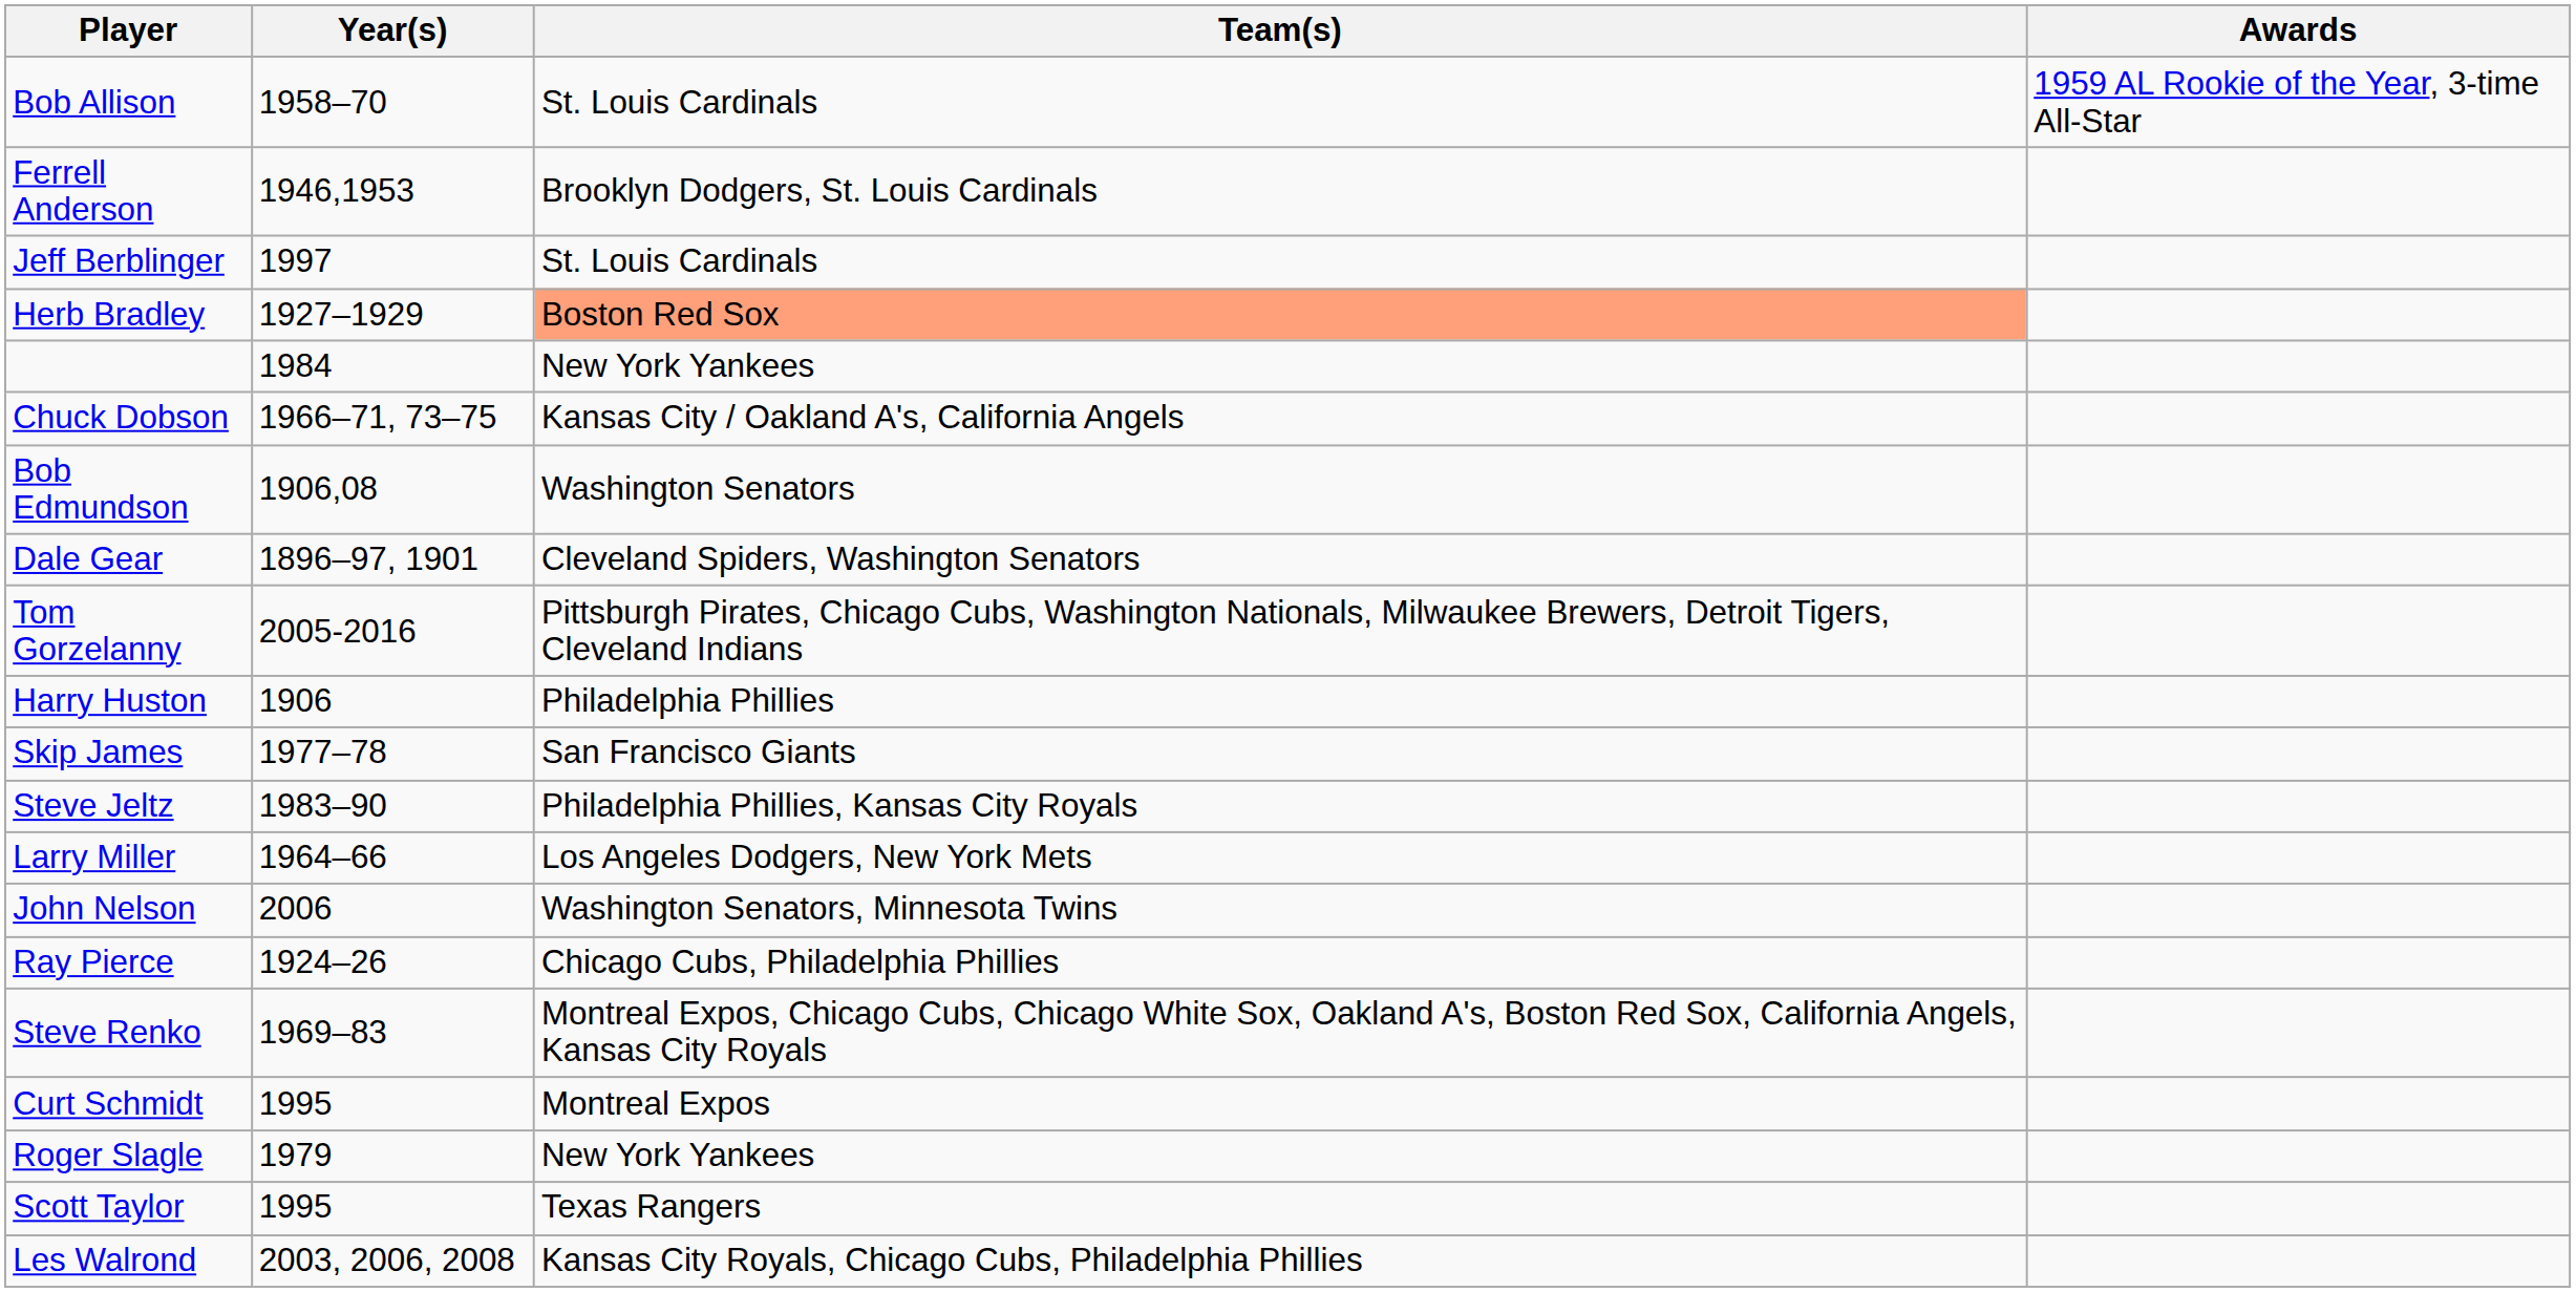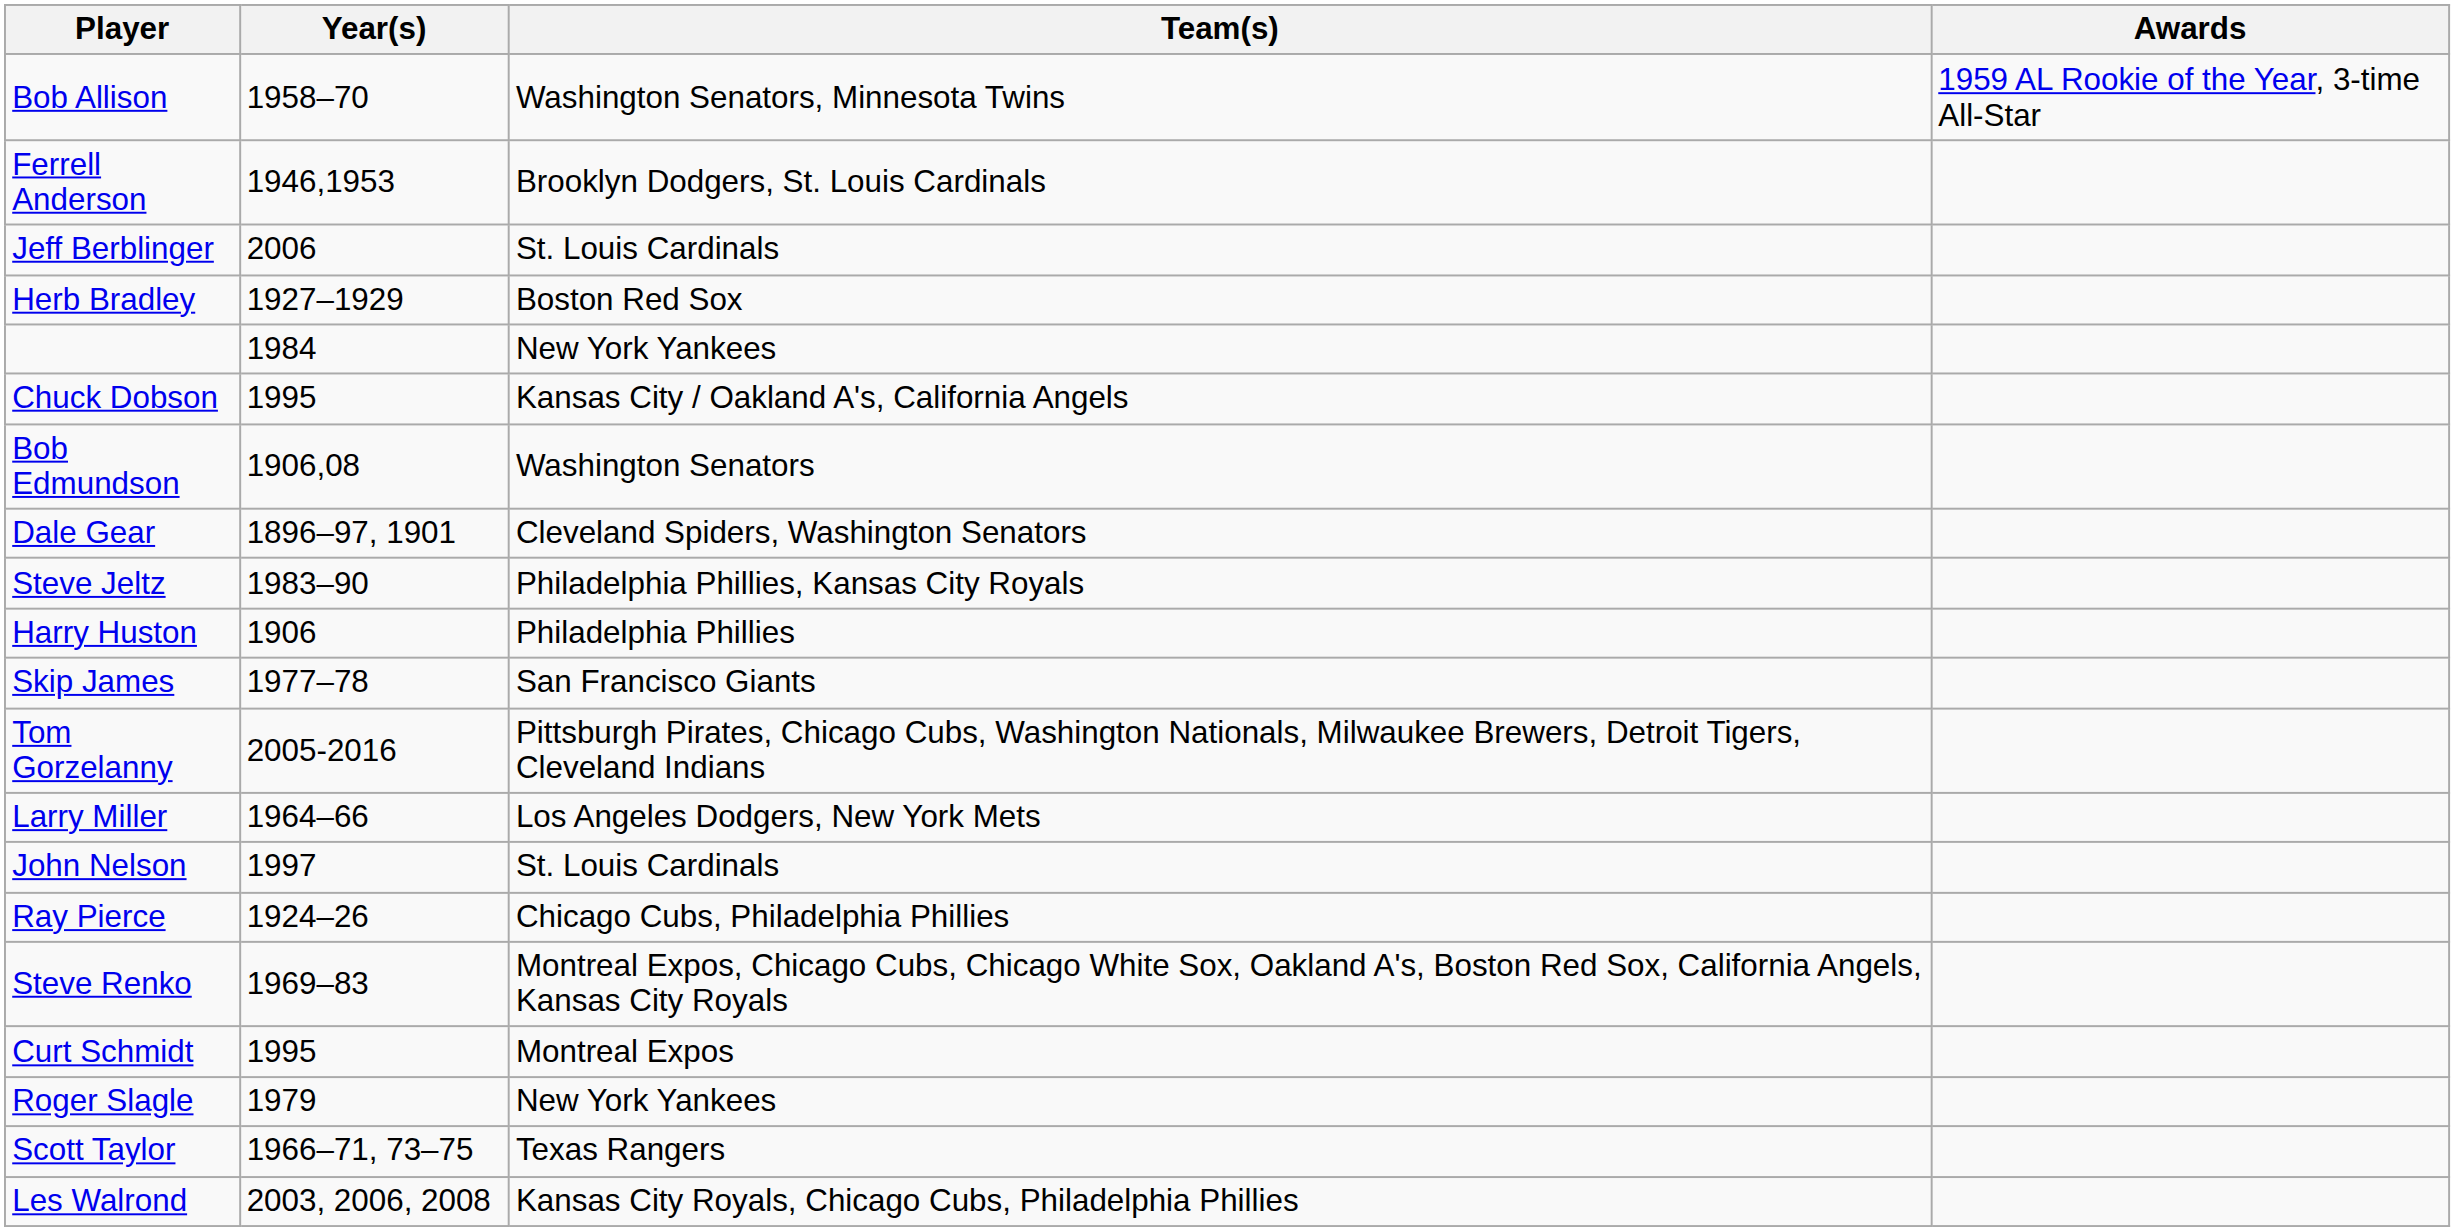Bob Allison | Team(s): St. Louis Cardinals -> Washington Senators, Minnesota Twins
Jeff Berblinger | Year(s): 1997 -> 2006
Herb Bradley | Team(s): lightsalmon background -> no background
Chuck Dobson | Year(s): 1966–71, 73–75 -> 1995
rows swapped: Tom Gorzelanny <-> Steve Jeltz
John Nelson | Year(s): 2006 -> 1997
John Nelson | Team(s): Washington Senators, Minnesota Twins -> St. Louis Cardinals
Scott Taylor | Year(s): 1995 -> 1966–71, 73–75
